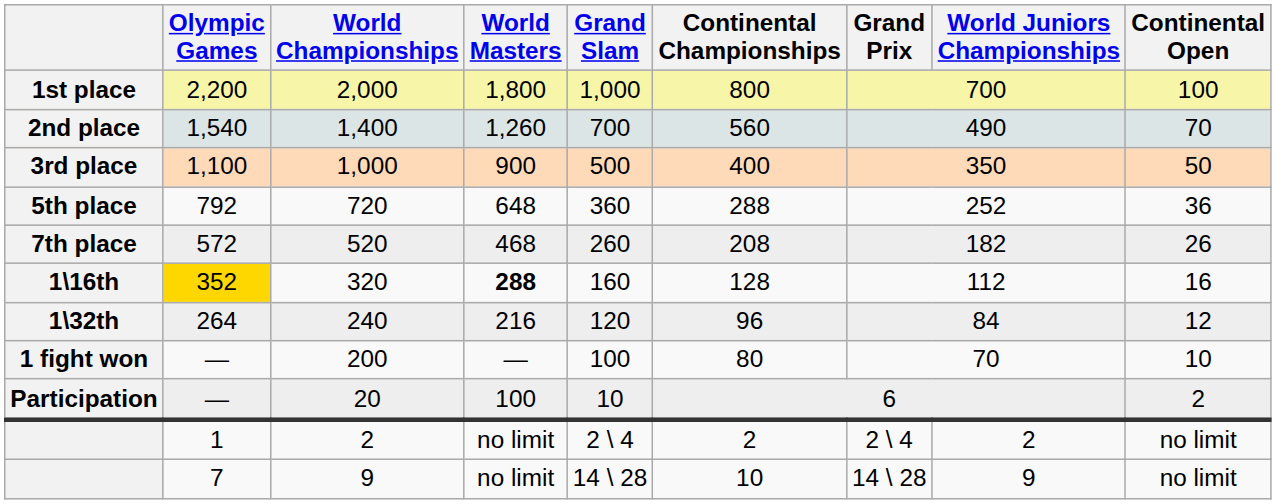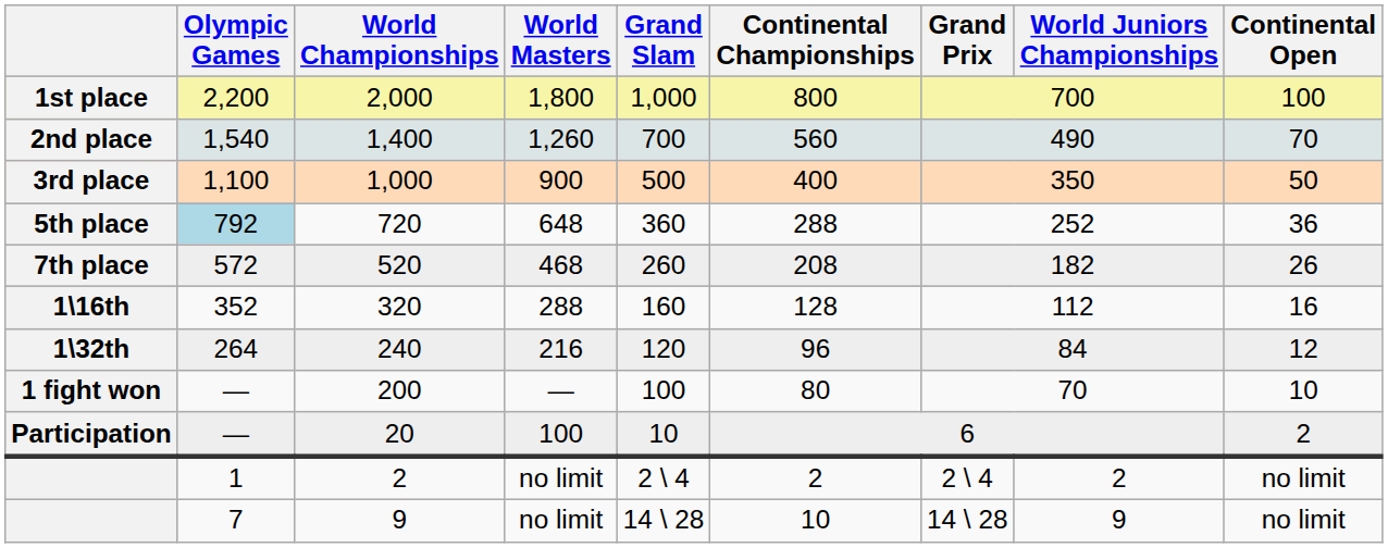5th place | Olympic Games: no background -> lightblue background
1\16th | Olympic Games: gold background -> no background
1\16th | World Masters: bold -> normal
